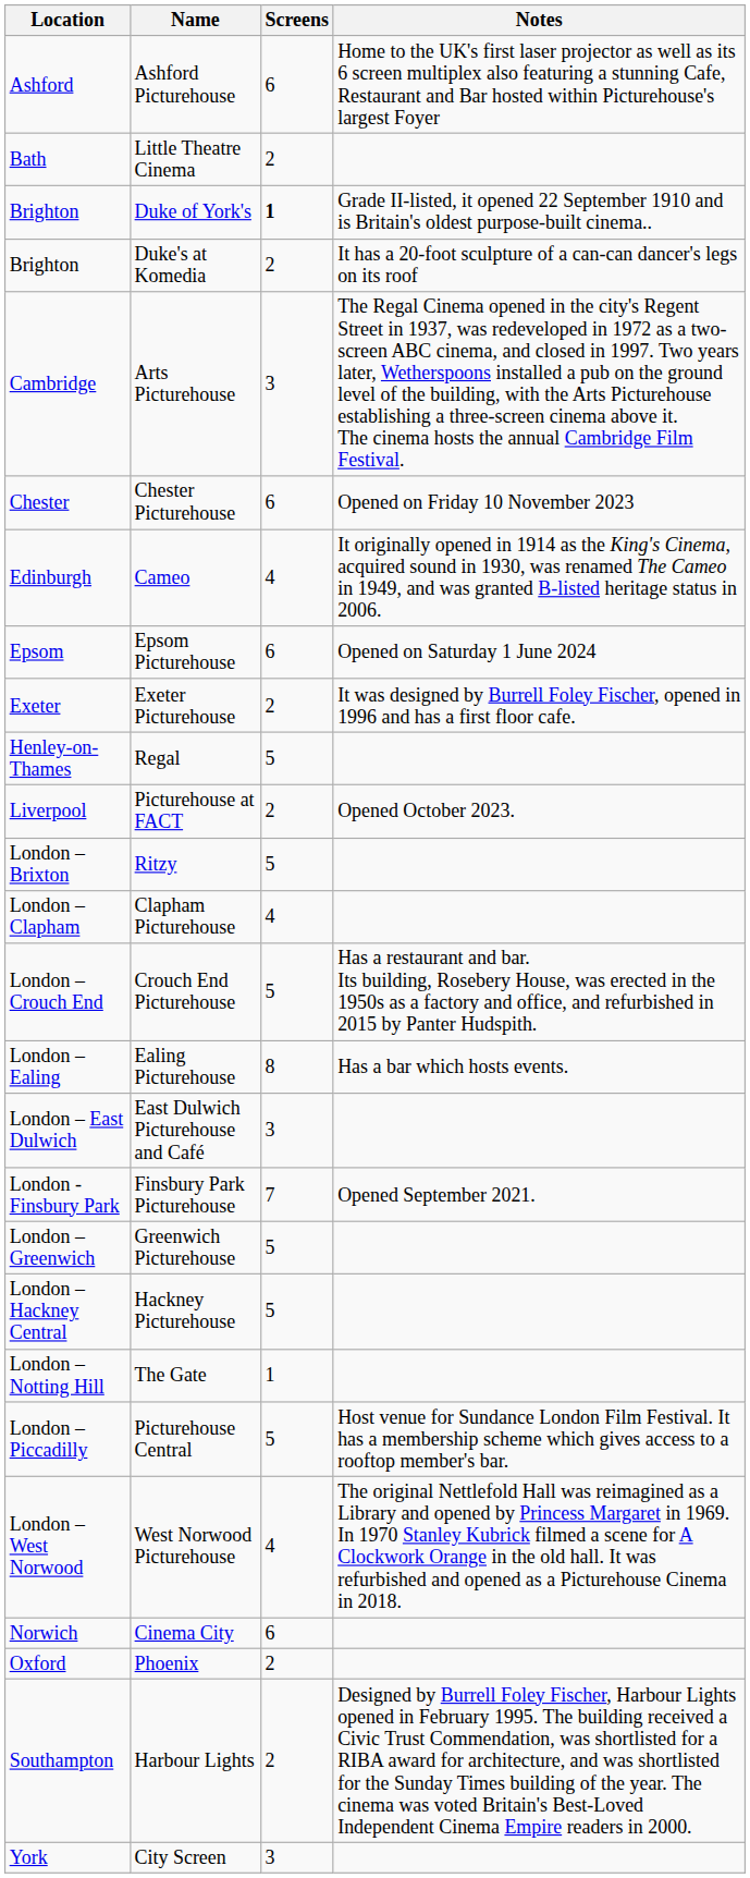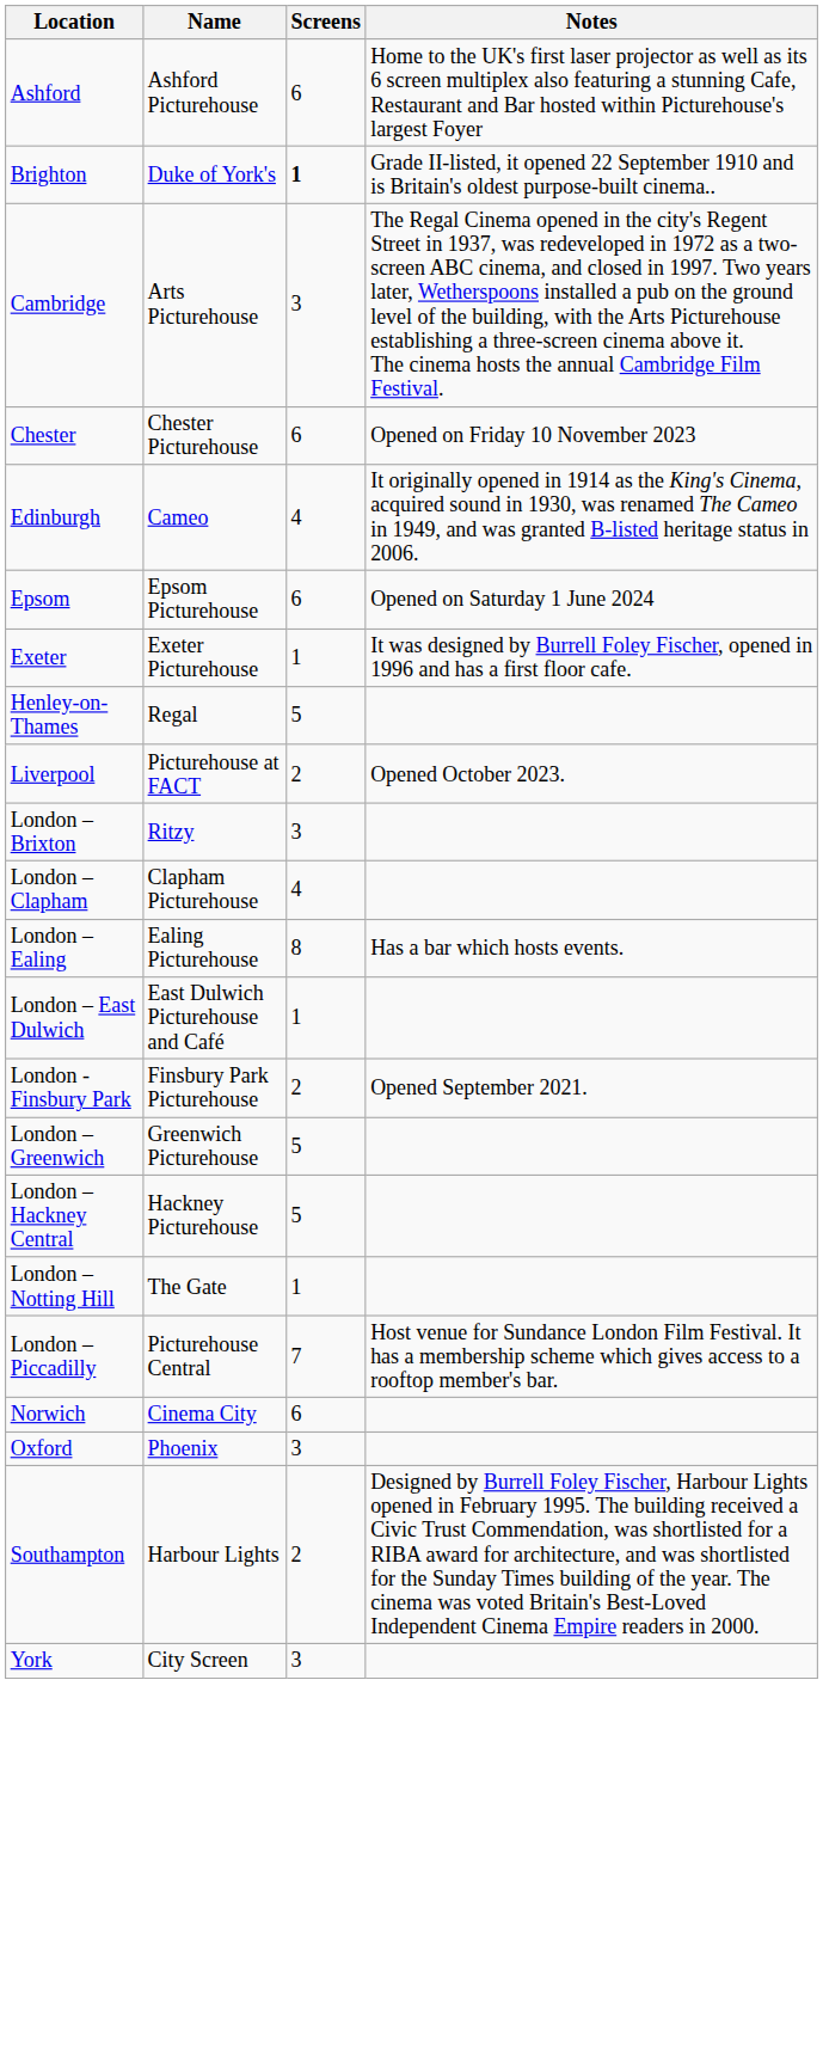- row: Bath | Little Theatre Cinema | 2
- row: Brighton | Duke's at Komedia | 2 | It has a 20-foot sculpture of a can-can dancer's legs on its roof
Exeter Picturehouse | Screens: 2 -> 1
Ritzy | Screens: 5 -> 3
- row: London – Crouch End | Crouch End Picturehouse | 5 | Has a restaurant and bar. Its building, Rosebery House, was erected in the 1950s as a factory and office, and refurbished in 2015 by Panter Hudspith.
East Dulwich Picturehouse and Café | Screens: 3 -> 1
Finsbury Park Picturehouse | Screens: 7 -> 2
Picturehouse Central | Screens: 5 -> 7
- row: London – West Norwood | West Norwood Picturehouse | 4 | The original Nettlefold Hall was reimagined as a Library and opened by Princess Margaret in 1969. In 1970 Stanley Kubrick filmed a scene for A Clockwork Orange in the old hall. It was refurbished and opened as a Picturehouse Cinema in 2018.
Phoenix | Screens: 2 -> 3
